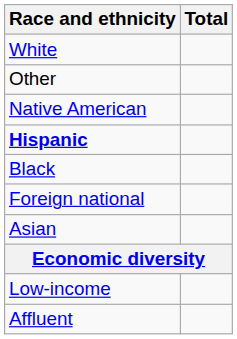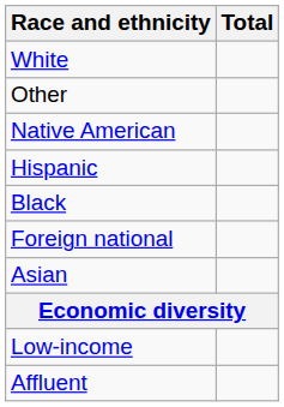Hispanic | Race and ethnicity: bold -> normal
